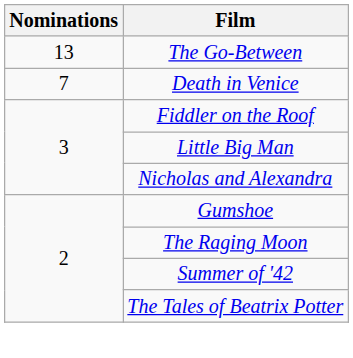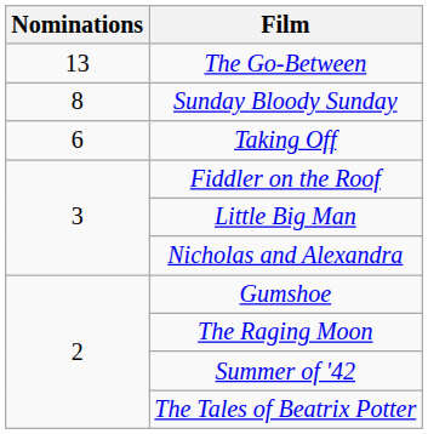+ row: 8 | Sunday Bloody Sunday
- row: 7 | Death in Venice
+ row: 6 | Taking Off
